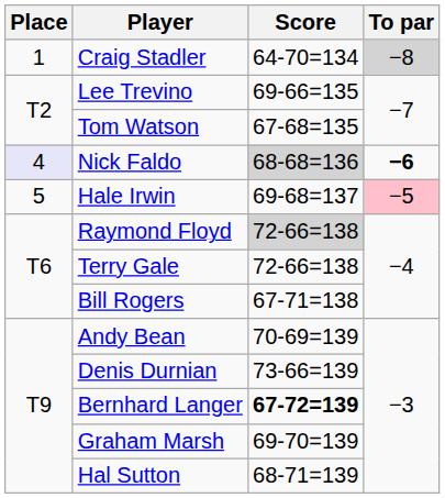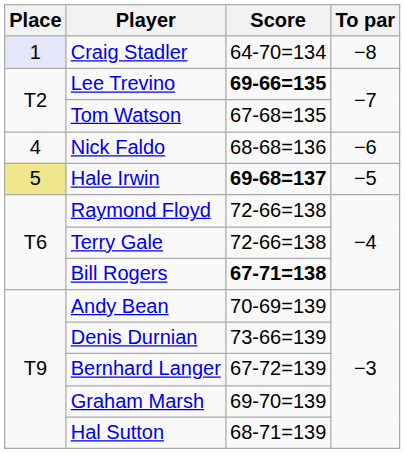Craig Stadler | Place: no background -> lavender background
Craig Stadler | To par: lightgrey background -> no background
Lee Trevino | Score: normal -> bold
Nick Faldo | Place: lavender background -> no background
Nick Faldo | Score: lightgrey background -> no background
Nick Faldo | To par: bold -> normal
Hale Irwin | Place: no background -> khaki background
Hale Irwin | Score: normal -> bold
Hale Irwin | To par: pink background -> no background
Raymond Floyd | Score: lightgrey background -> no background
Bill Rogers | Score: normal -> bold
Bernhard Langer | Score: bold -> normal
